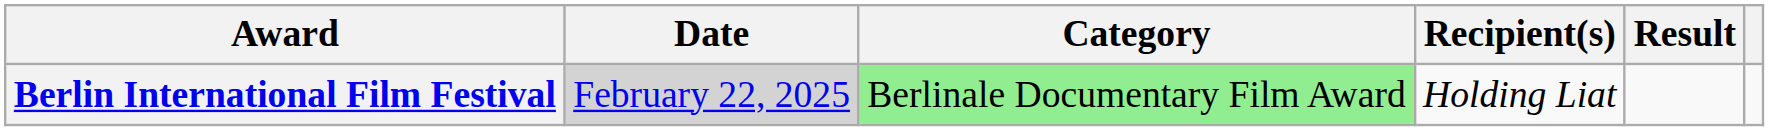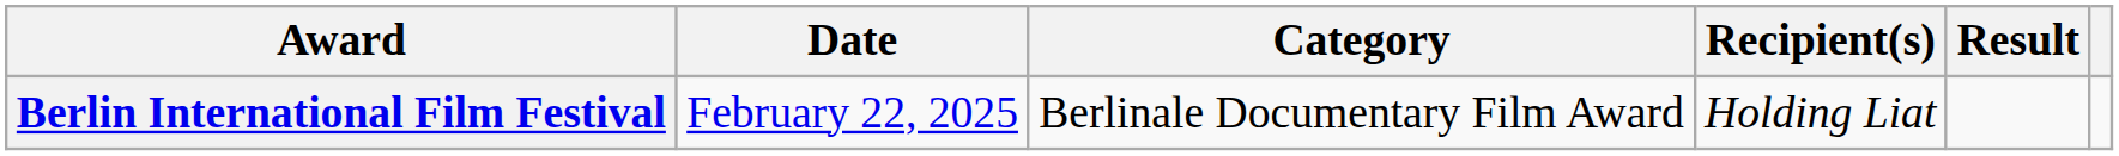Berlin International Film Festival | Date: lightgrey background -> no background
Berlin International Film Festival | Category: lightgreen background -> no background
